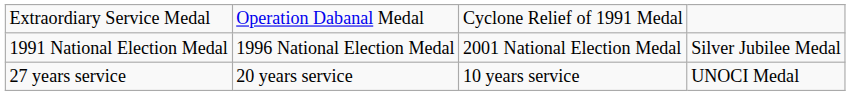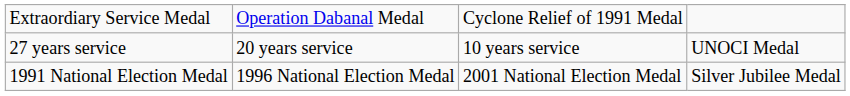rows swapped: 1991 National Election Medal <-> 27 years service
